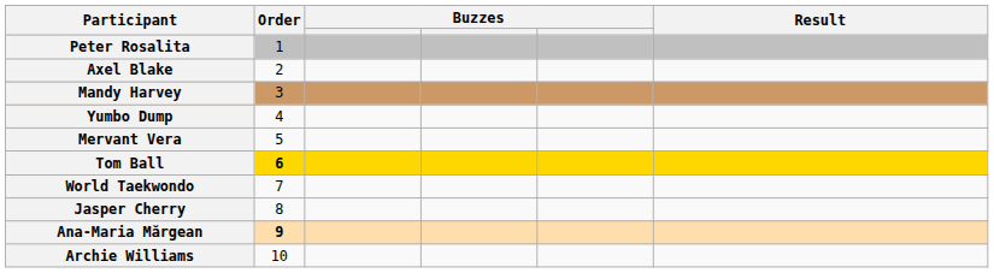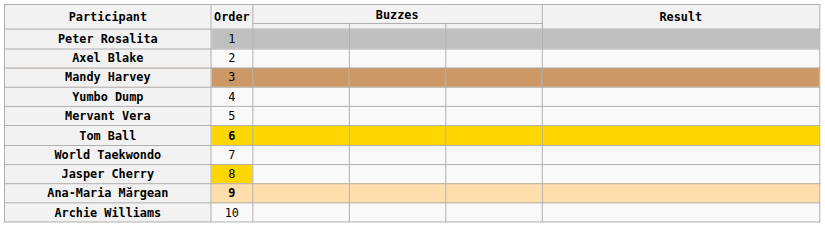Jasper Cherry | Order: no background -> gold background
